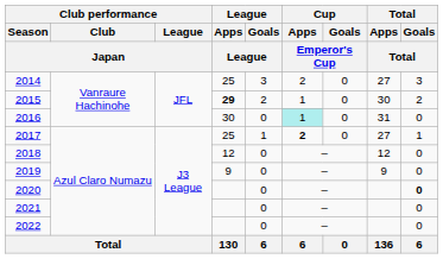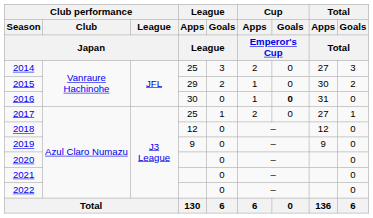2015 | League / Apps / League: bold -> normal
2016 | Cup / Apps / Emperor's Cup: paleturquoise background -> no background
2016 | Cup / Goals / Emperor's Cup: normal -> bold
2017 | Cup / Apps / Emperor's Cup: bold -> normal
2020 | Total / Goals / Total: bold -> normal
